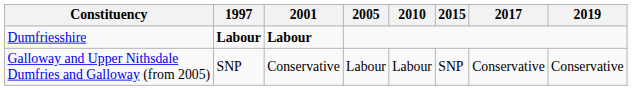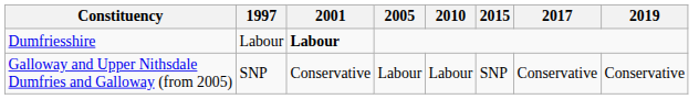Dumfriesshire | 1997: bold -> normal
